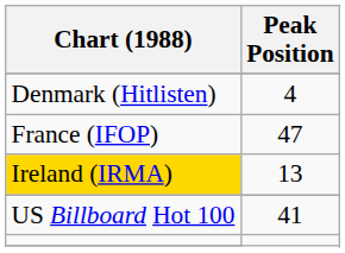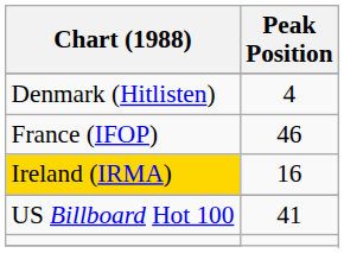row 3 | Peak Position: 47 -> 46
row 4 | Peak Position: 13 -> 16
